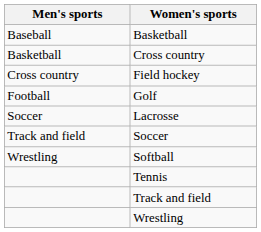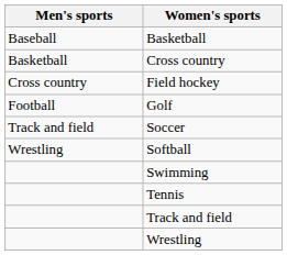- row: Soccer | Lacrosse
+ row: Swimming
